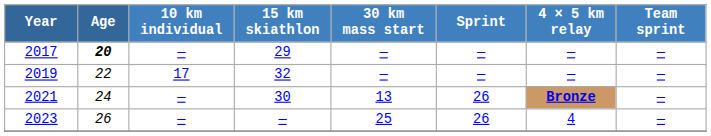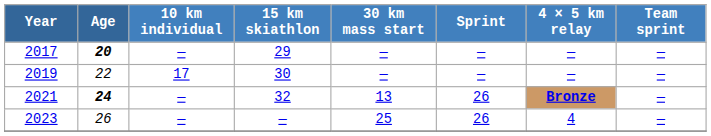2019 | 15 km skiathlon: 32 -> 30
2021 | Age: normal -> bold
2021 | 15 km skiathlon: 30 -> 32
